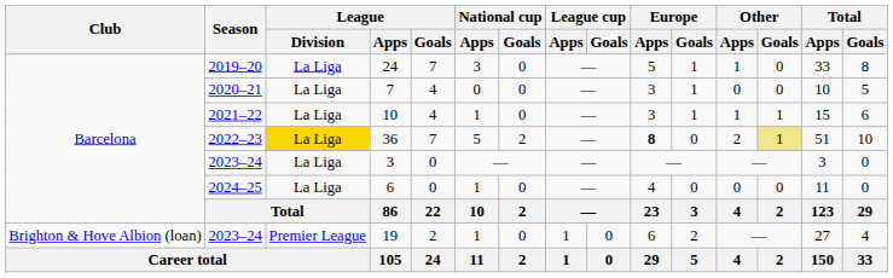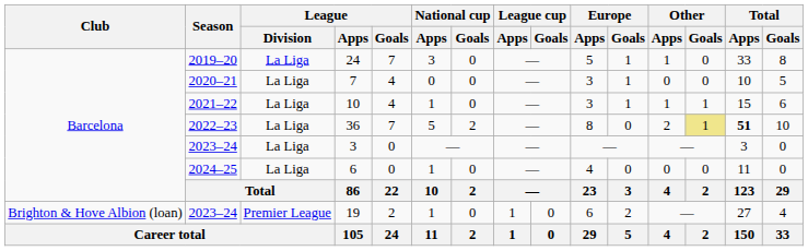36 | League / Division: gold background -> no background
36 | Europe / Apps: bold -> normal
36 | Total / Apps: normal -> bold
